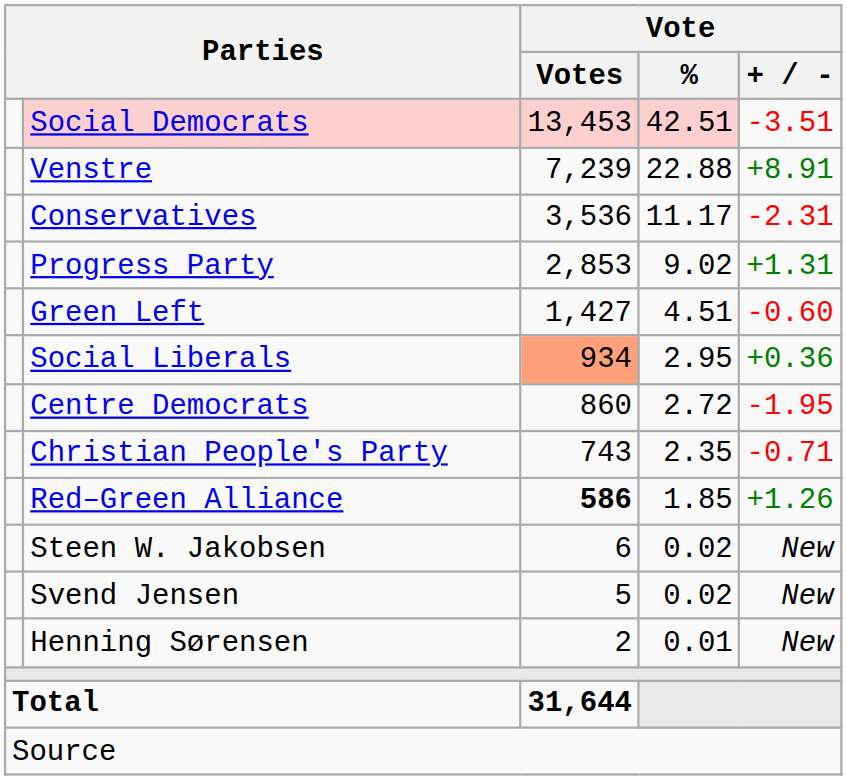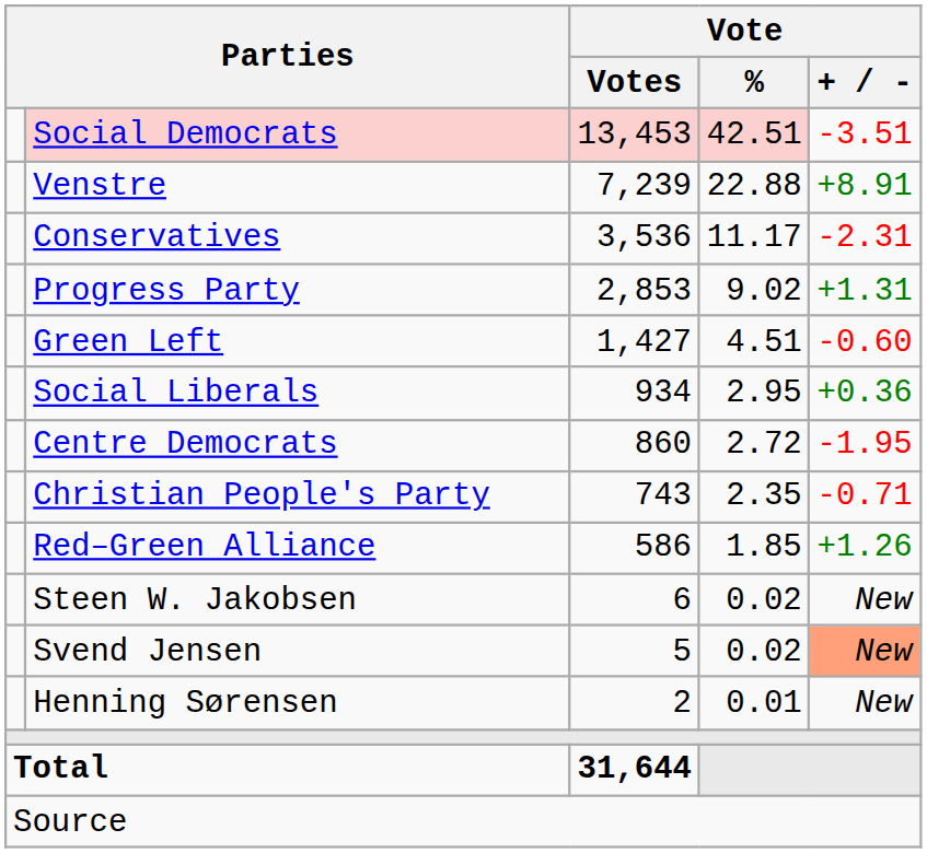Social Liberals | Vote / Votes: lightsalmon background -> no background
Red–Green Alliance | Vote / Votes: bold -> normal
Svend Jensen | Vote / + / -: no background -> lightsalmon background
